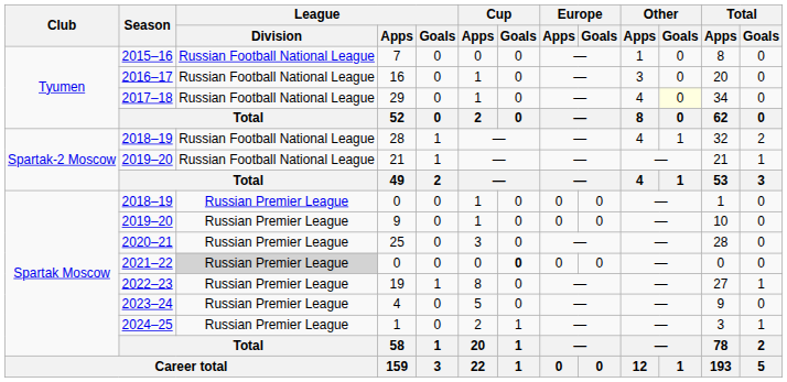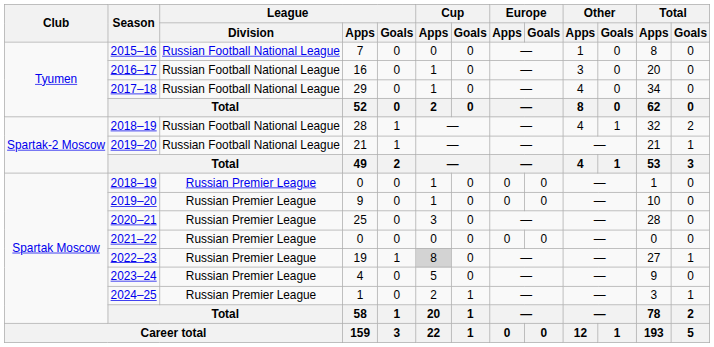29 | Other / Goals: lightyellow background -> no background
2021–22 / 0 | League / Division: lightgrey background -> no background
2021–22 / 0 | Cup / Goals: bold -> normal
19 | Cup / Apps: no background -> lightgrey background
